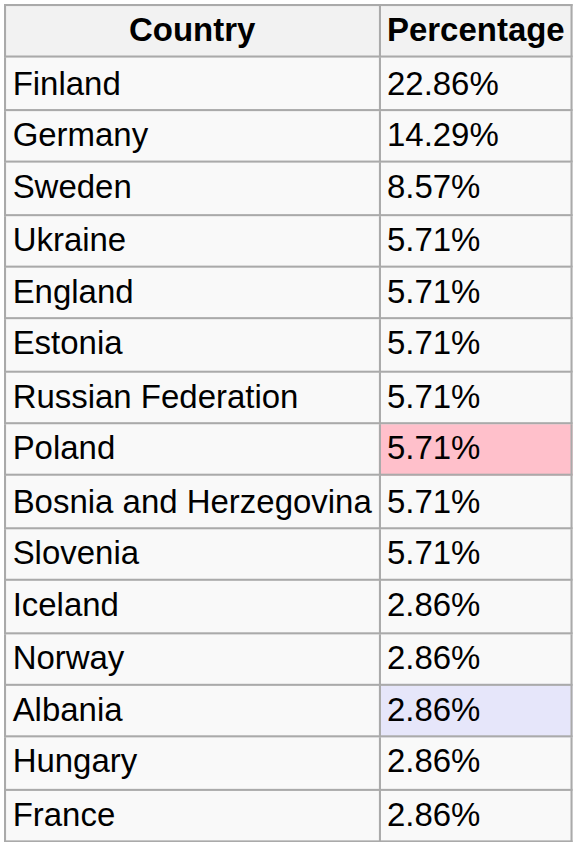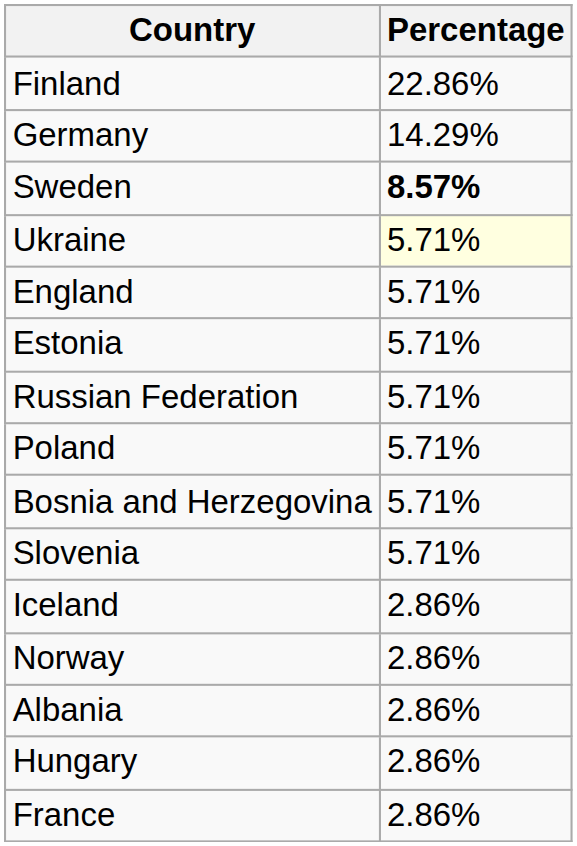Sweden | Percentage: normal -> bold
Ukraine | Percentage: no background -> lightyellow background
Poland | Percentage: pink background -> no background
Albania | Percentage: lavender background -> no background
